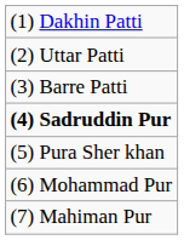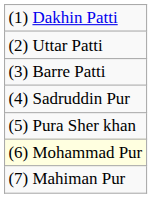row 4 | column 1: bold -> normal
row 6 | column 1: no background -> lightyellow background
